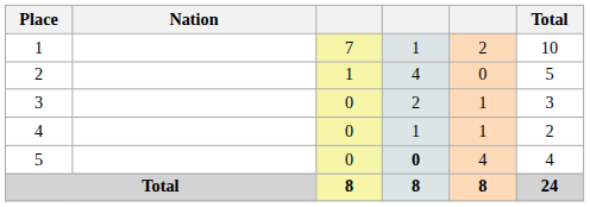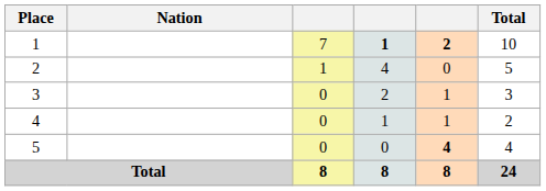row 2 | column 4: normal -> bold
row 2 | column 5: normal -> bold
row 6 | column 4: bold -> normal
row 6 | column 5: normal -> bold
